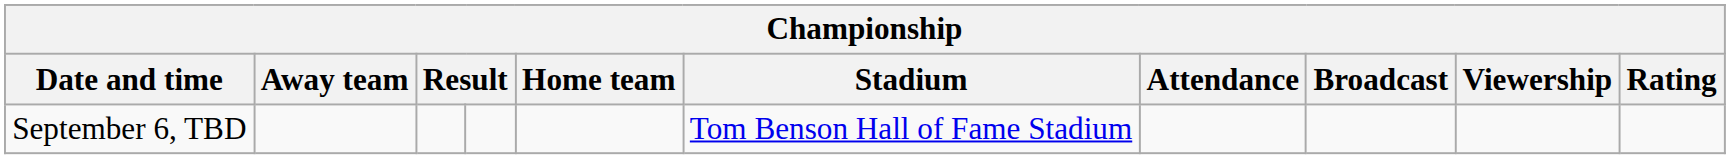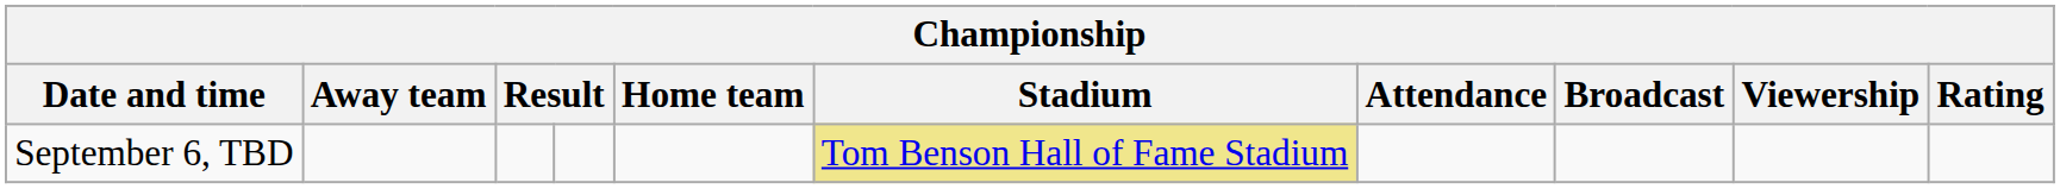September 6, TBD | Stadium: no background -> khaki background
